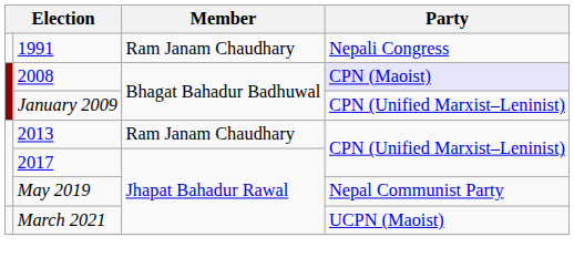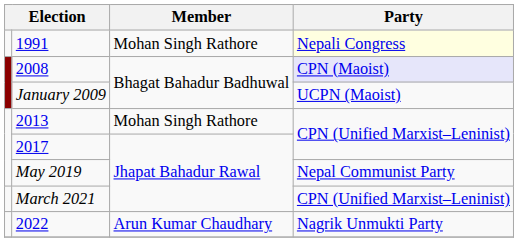1991 | Member: Ram Janam Chaudhary -> Mohan Singh Rathore
1991 | Party: no background -> lightyellow background
January 2009 | Party: CPN (Unified Marxist–Leninist) -> UCPN (Maoist)
2013 | Member: Ram Janam Chaudhary -> Mohan Singh Rathore
March 2021 | Party: UCPN (Maoist) -> CPN (Unified Marxist–Leninist)
+ row: 2022 | Arun Kumar Chaudhary | Nagrik Unmukti Party
